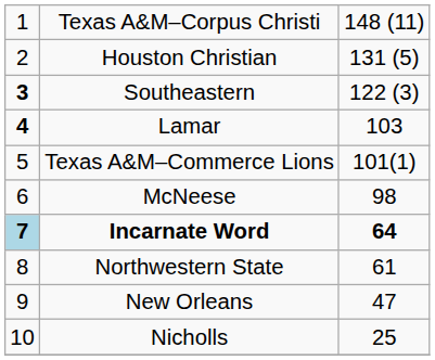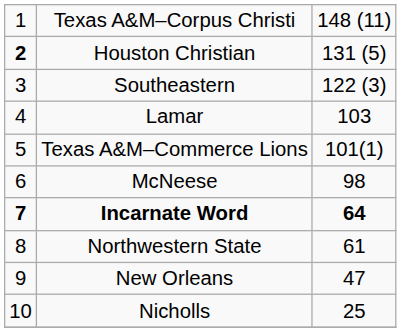Houston Christian | column 1: normal -> bold
Southeastern | column 1: bold -> normal
Lamar | column 1: bold -> normal
Incarnate Word | column 1: lightblue background -> no background
